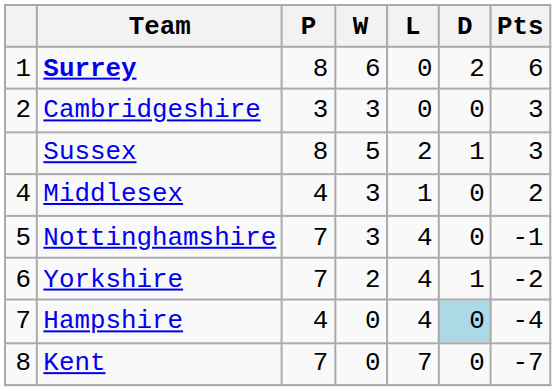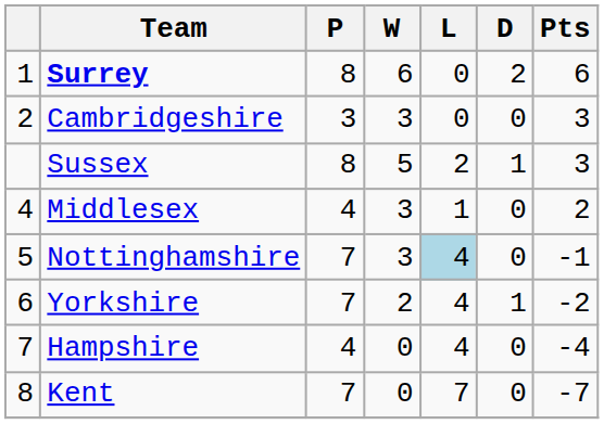Nottinghamshire | L: no background -> lightblue background
Hampshire | D: lightblue background -> no background
